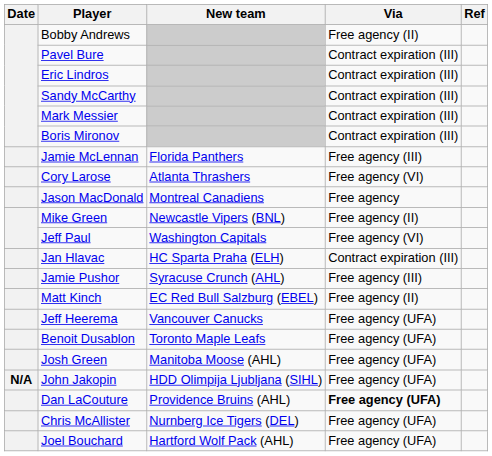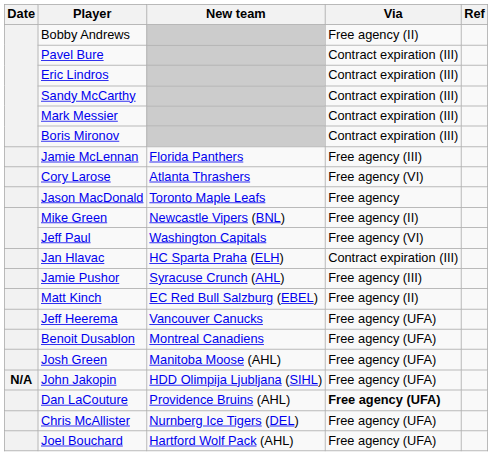Jason MacDonald | New team: Montreal Canadiens -> Toronto Maple Leafs
Benoit Dusablon | New team: Toronto Maple Leafs -> Montreal Canadiens
